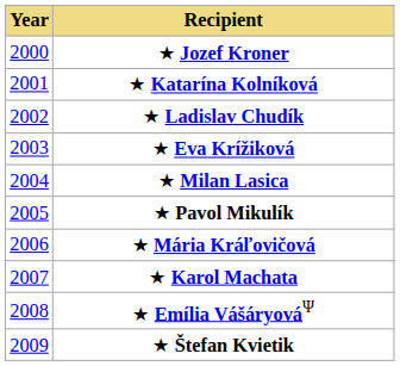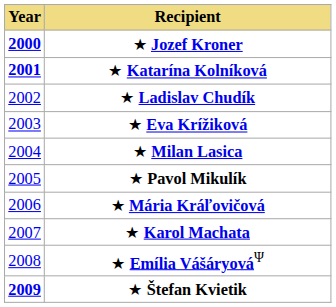★ Jozef Kroner | Year: normal -> bold
★ Katarína Kolníková | Year: normal -> bold
★ Štefan Kvietik | Year: normal -> bold
